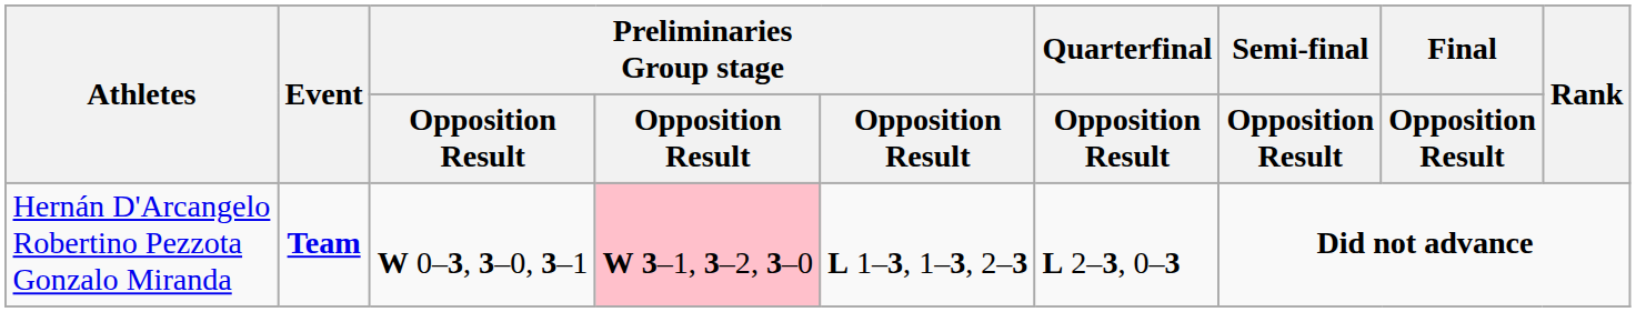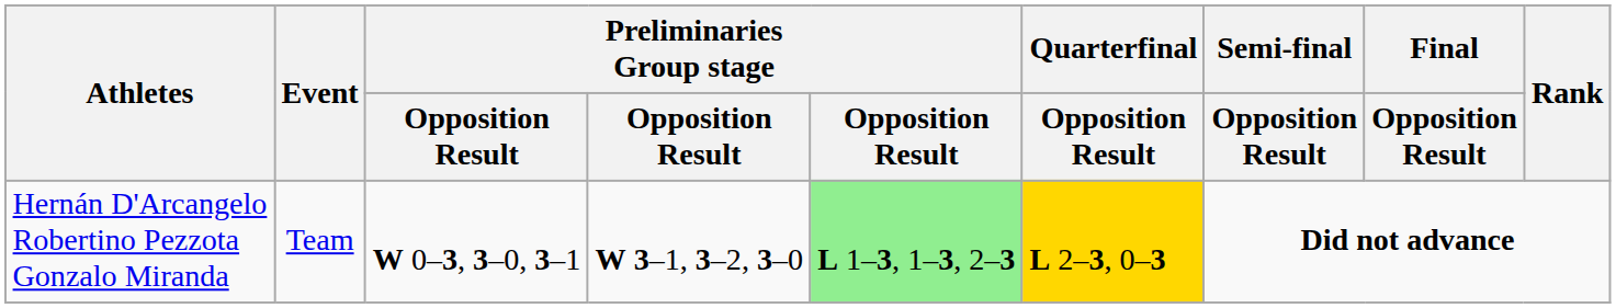Hernán D'Arcangelo Robertino Pezzota Gonzalo Miranda | Event: bold -> normal
Hernán D'Arcangelo Robertino Pezzota Gonzalo Miranda | column 4: pink background -> no background
Hernán D'Arcangelo Robertino Pezzota Gonzalo Miranda | column 5: no background -> lightgreen background
Hernán D'Arcangelo Robertino Pezzota Gonzalo Miranda | Quarterfinal / Opposition Result: no background -> gold background
